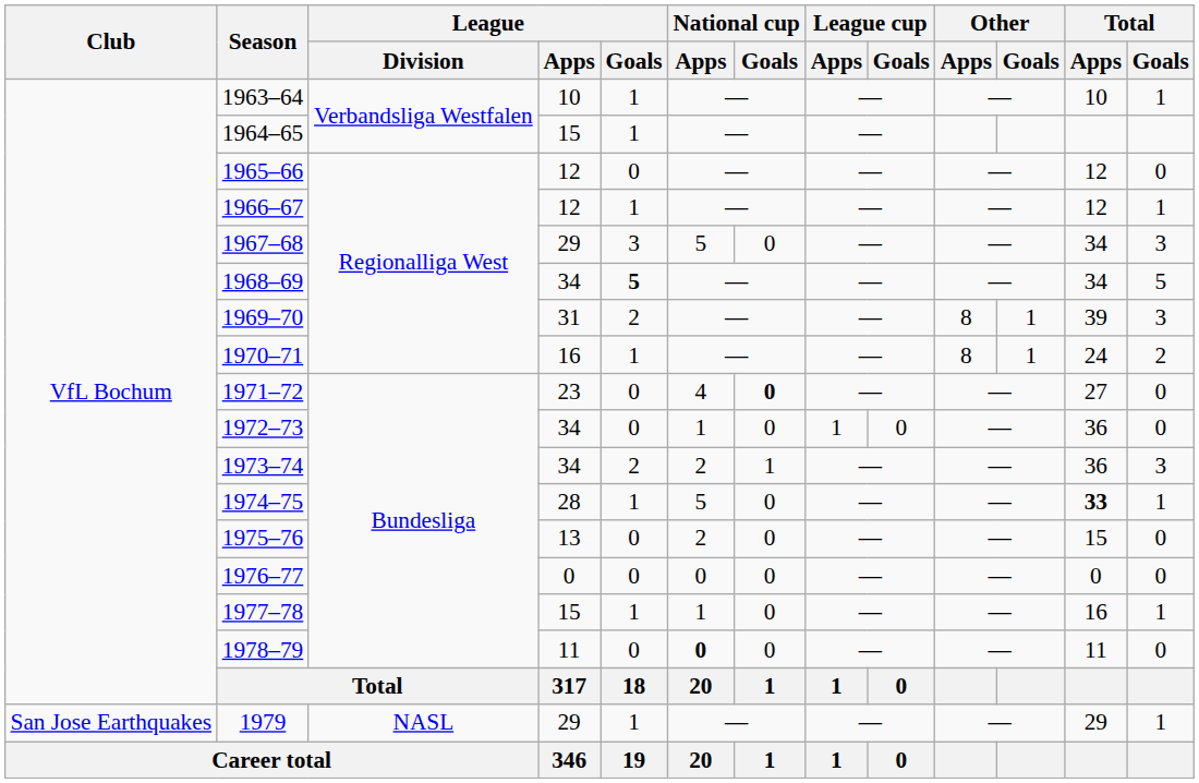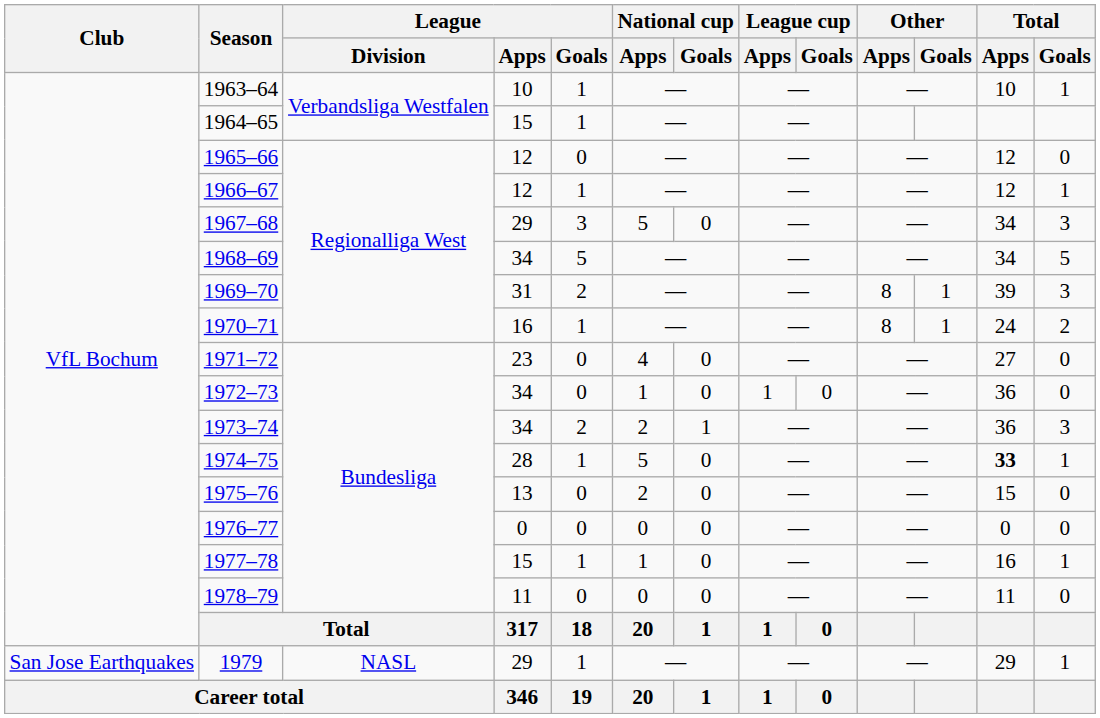1968–69 | League / Goals: bold -> normal
1971–72 | National cup / Goals: bold -> normal
1978–79 | National cup / Apps: bold -> normal
